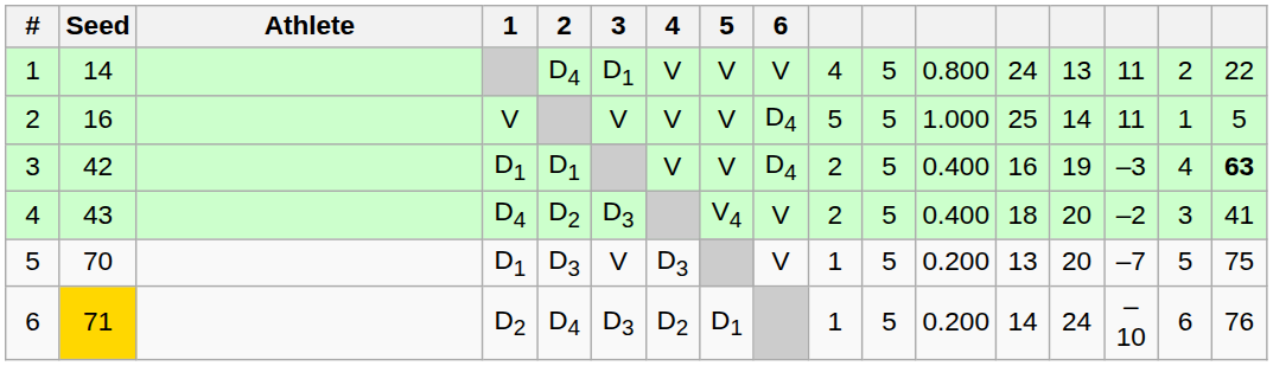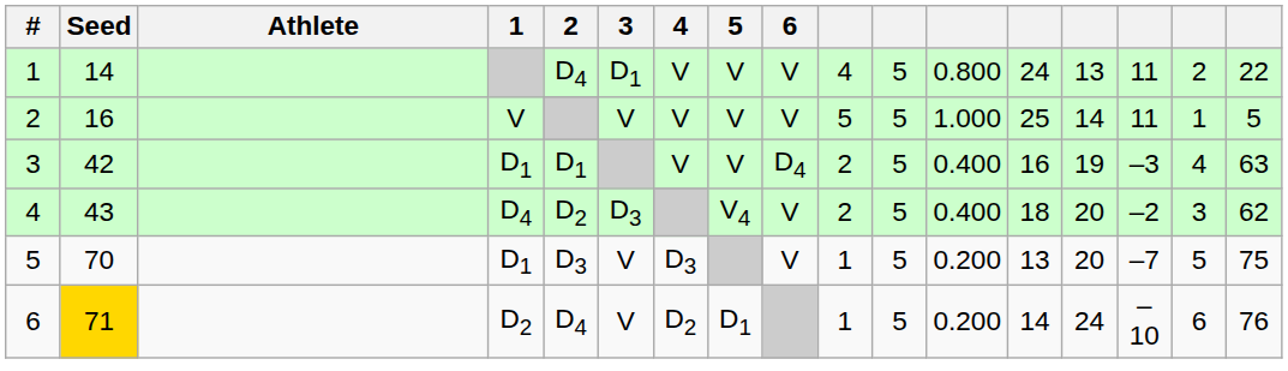row 3 | 6: D4 -> V
row 4 | column 17: bold -> normal
row 5 | column 17: 41 -> 62
row 7 | 3: D3 -> V
